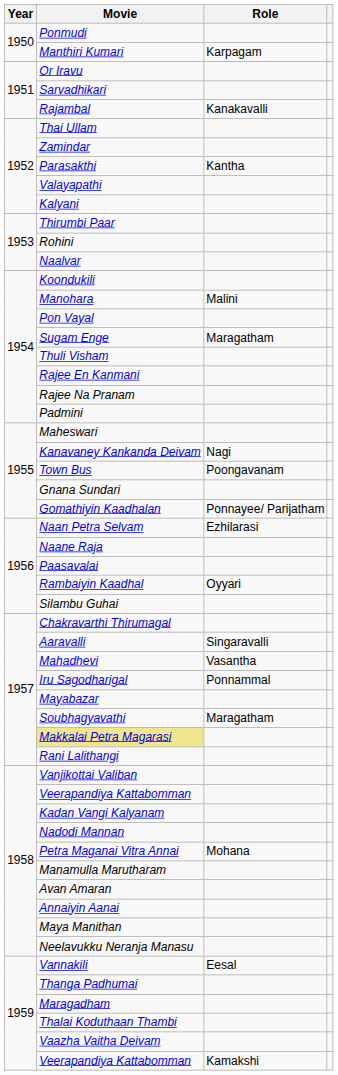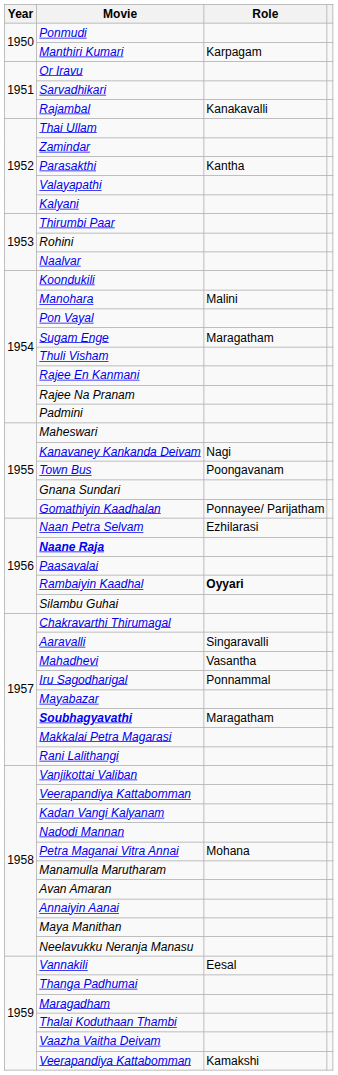Naane Raja | Movie: normal -> bold
Rambaiyin Kaadhal | Role: normal -> bold
Soubhagyavathi | Movie: normal -> bold
Makkalai Petra Magarasi | Movie: khaki background -> no background
